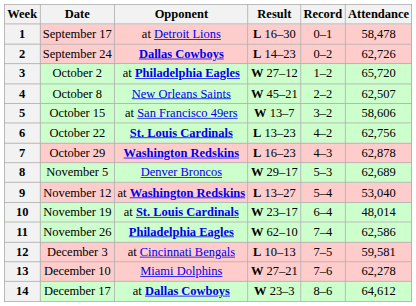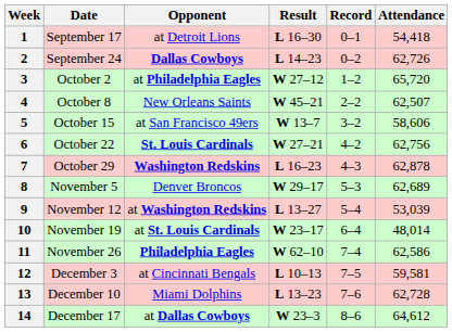1 | Attendance: 58,478 -> 54,418
6 | Result: L 13–23 -> W 27–21
9 | Attendance: 53,040 -> 53,039
13 | Result: W 27–21 -> L 13–23
13 | Attendance: 62,278 -> 62,728
